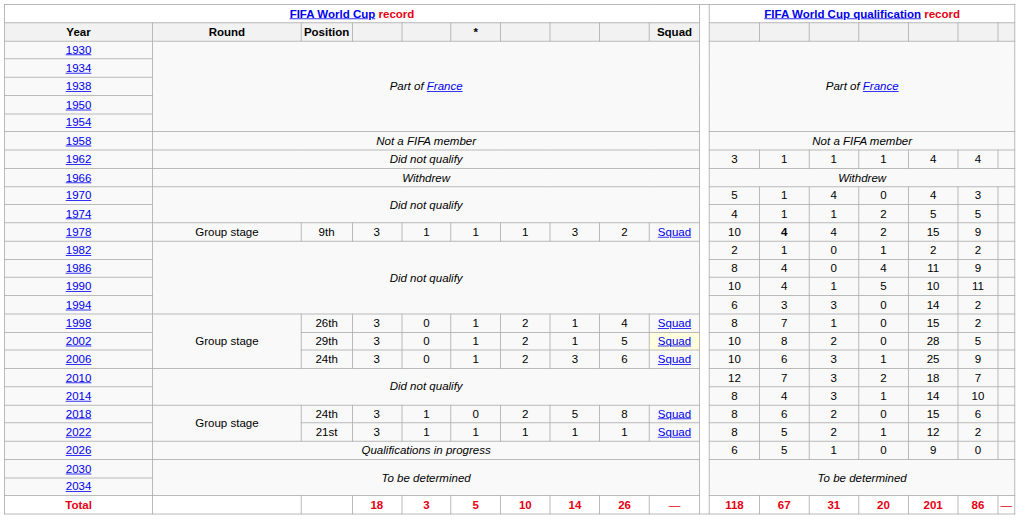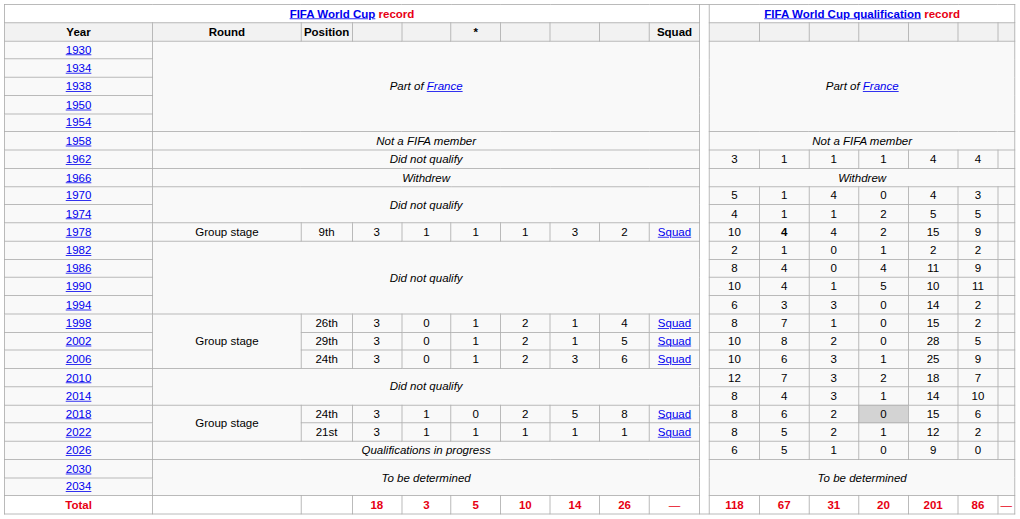2002 | FIFA World Cup record / Squad: lightyellow background -> no background
2018 | column 15: no background -> lightgrey background
